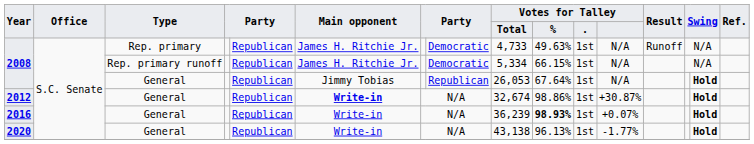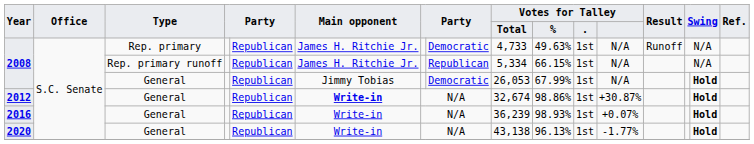2008 / Rep. primary runoff | column 8: Democratic -> Republican
2008 / General | column 8: Republican -> Democratic
2008 / General | Votes for Talley / %: 67.64% -> 67.99%
2016 | Votes for Talley / %: bold -> normal
